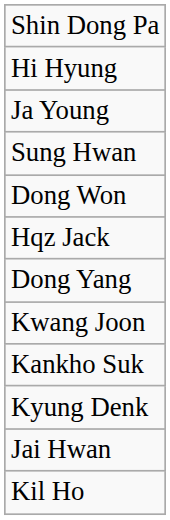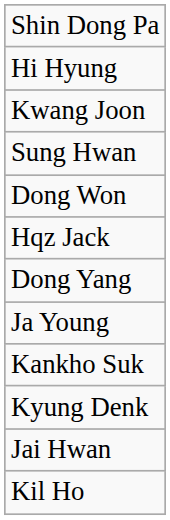row 3 | column 1: Ja Young -> Kwang Joon
row 8 | column 1: Kwang Joon -> Ja Young
